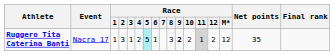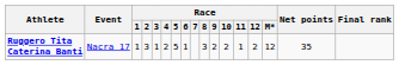Ruggero Tita Caterina Banti | Race / 5: paleturquoise background -> no background
Ruggero Tita Caterina Banti | Race / 9: bold -> normal
Ruggero Tita Caterina Banti | Race / 11: lightgrey background -> no background
